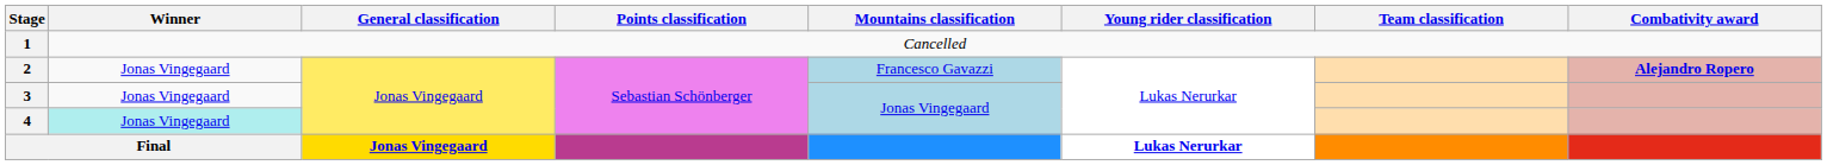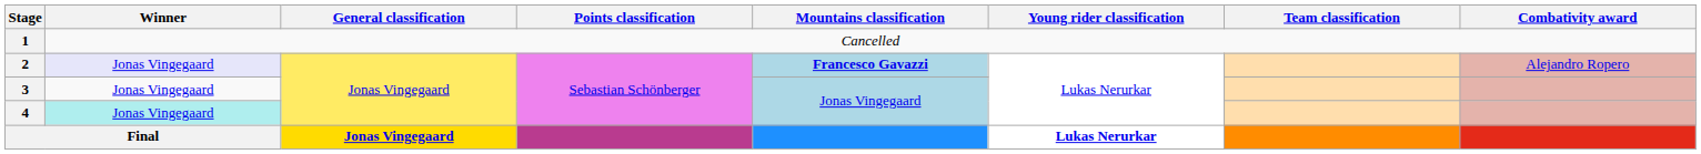2 | Winner: no background -> lavender background
2 | Mountains classification: normal -> bold
2 | Combativity award: bold -> normal
